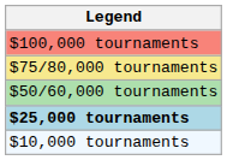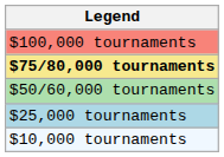row 3 | column 1: normal -> bold
row 5 | column 1: bold -> normal
